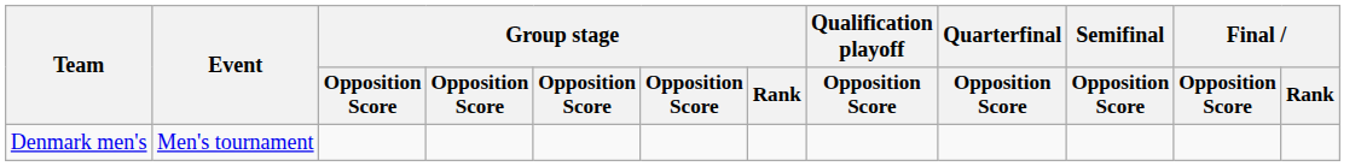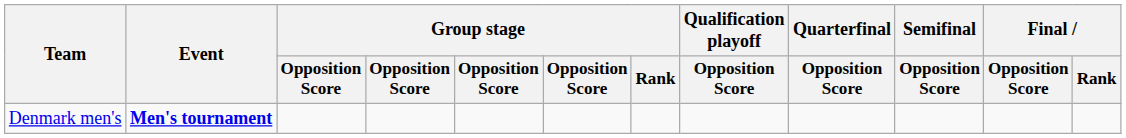Denmark men's | Event: normal -> bold
